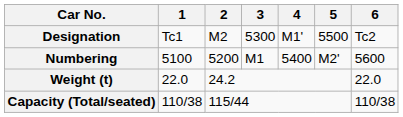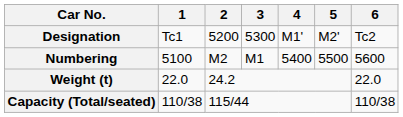Designation | 2: M2 -> 5200
Designation | 5: 5500 -> M2'
Numbering | 2: 5200 -> M2
Numbering | 5: M2' -> 5500
